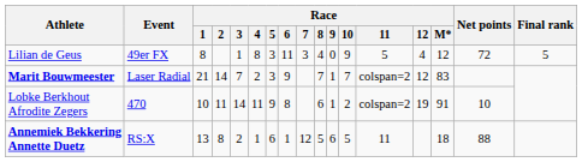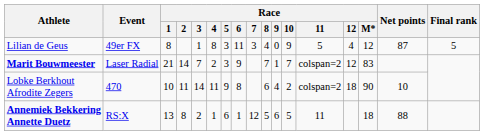Lilian de Geus | Net points: 72 -> 87
Lobke Berkhout Afrodite Zegers | Race / 9: 1 -> 4
Lobke Berkhout Afrodite Zegers | Race / 12: 19 -> 18
Lobke Berkhout Afrodite Zegers | Race / M*: 91 -> 90
